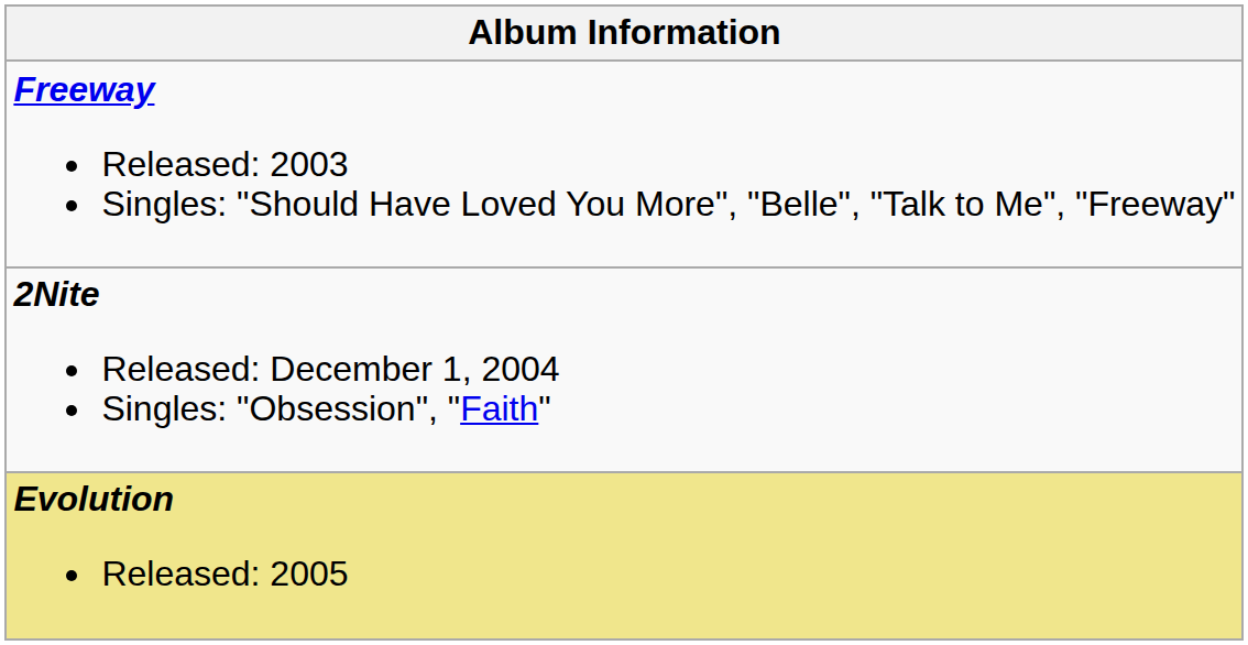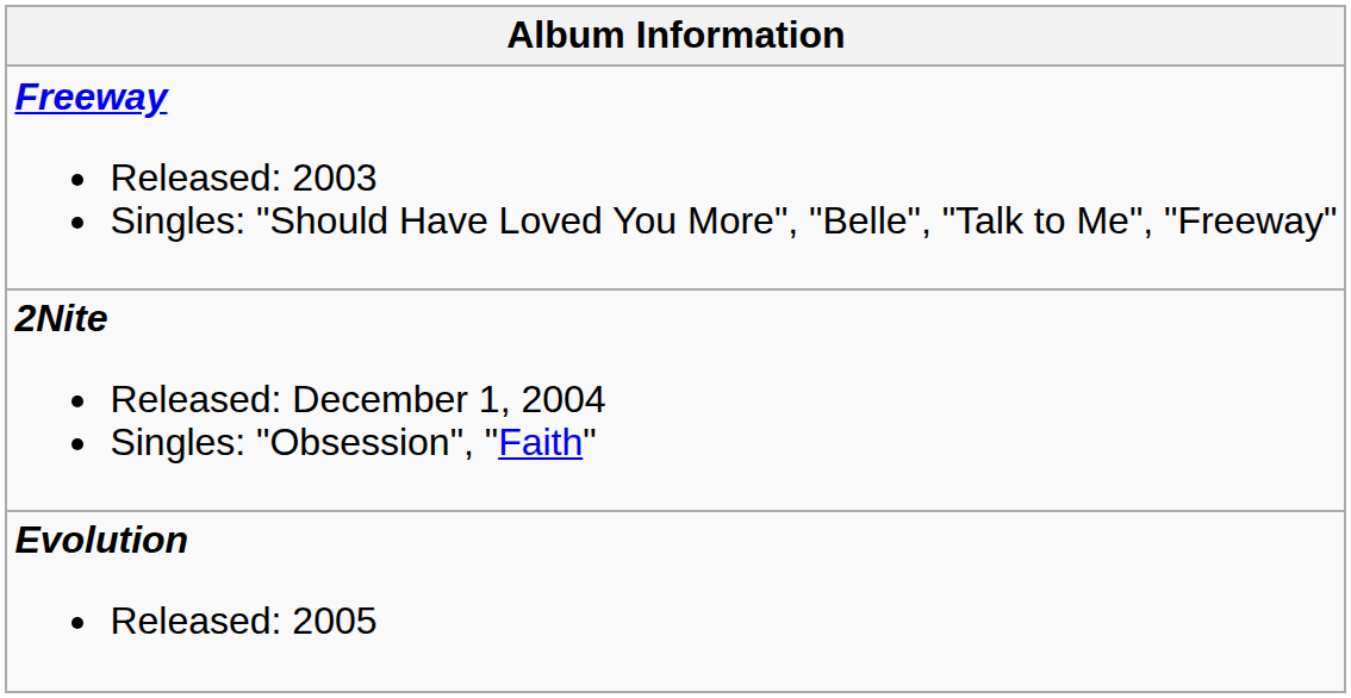row 4 | column 1: khaki background -> no background
